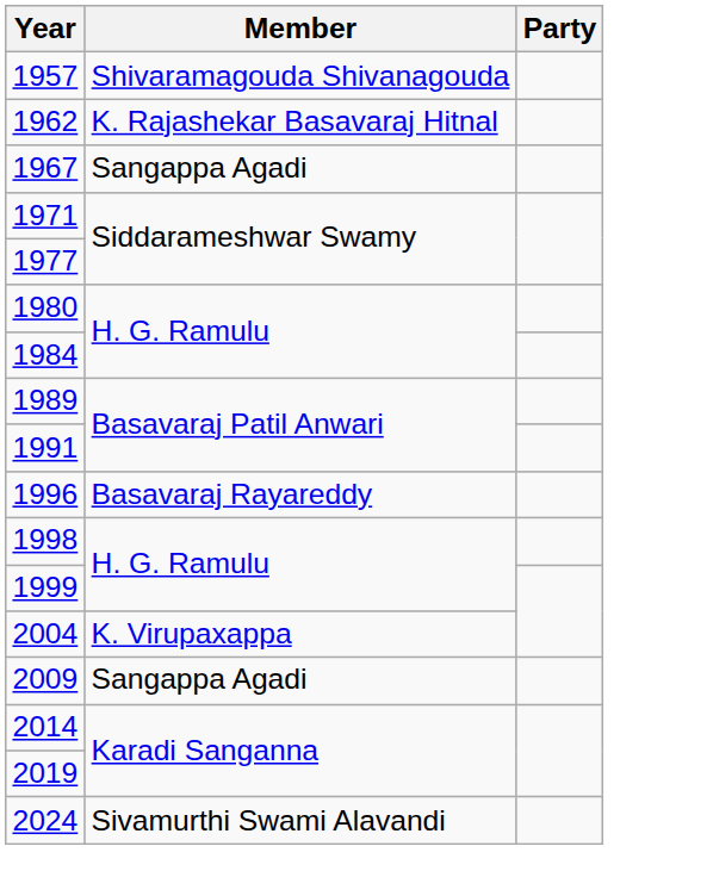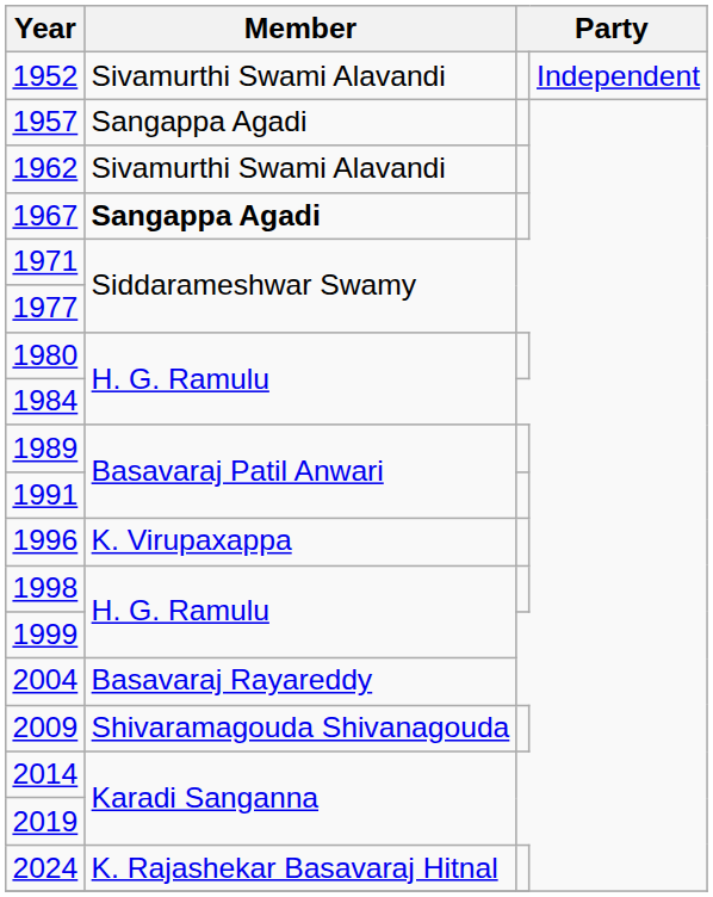+ row: 1952 | Sivamurthi Swami Alavandi | Independent
1957 | Member: Shivaramagouda Shivanagouda -> Sangappa Agadi
1962 | Member: K. Rajashekar Basavaraj Hitnal -> Sivamurthi Swami Alavandi
1967 | Member: normal -> bold
1996 | Member: Basavaraj Rayareddy -> K. Virupaxappa
2004 | Member: K. Virupaxappa -> Basavaraj Rayareddy
2009 | Member: Sangappa Agadi -> Shivaramagouda Shivanagouda
2024 | Member: Sivamurthi Swami Alavandi -> K. Rajashekar Basavaraj Hitnal
